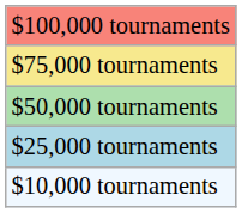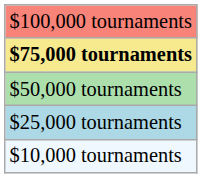row 2 | column 1: normal -> bold
